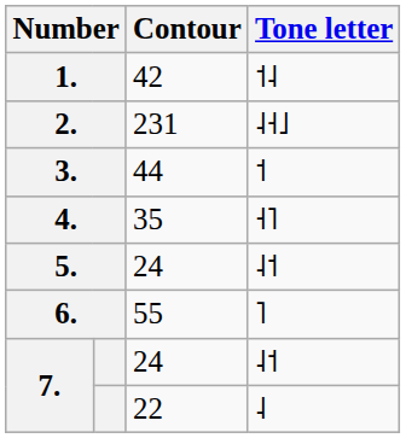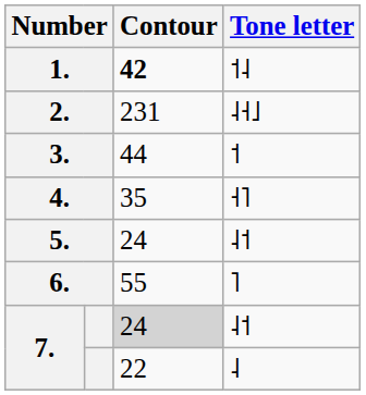1. | Contour: normal -> bold
7. / 24 | Contour: no background -> lightgrey background
